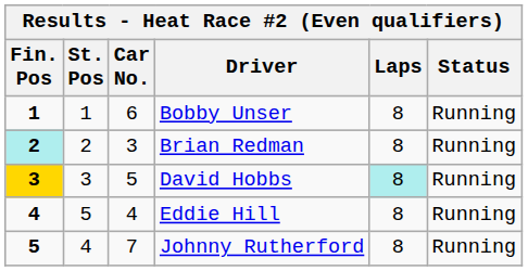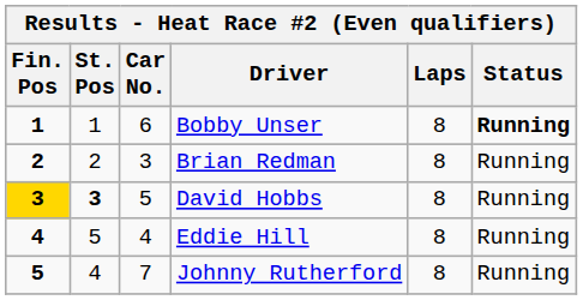Bobby Unser | Status: normal -> bold
Brian Redman | Fin. Pos: paleturquoise background -> no background
David Hobbs | St. Pos: normal -> bold
David Hobbs | Laps: paleturquoise background -> no background
